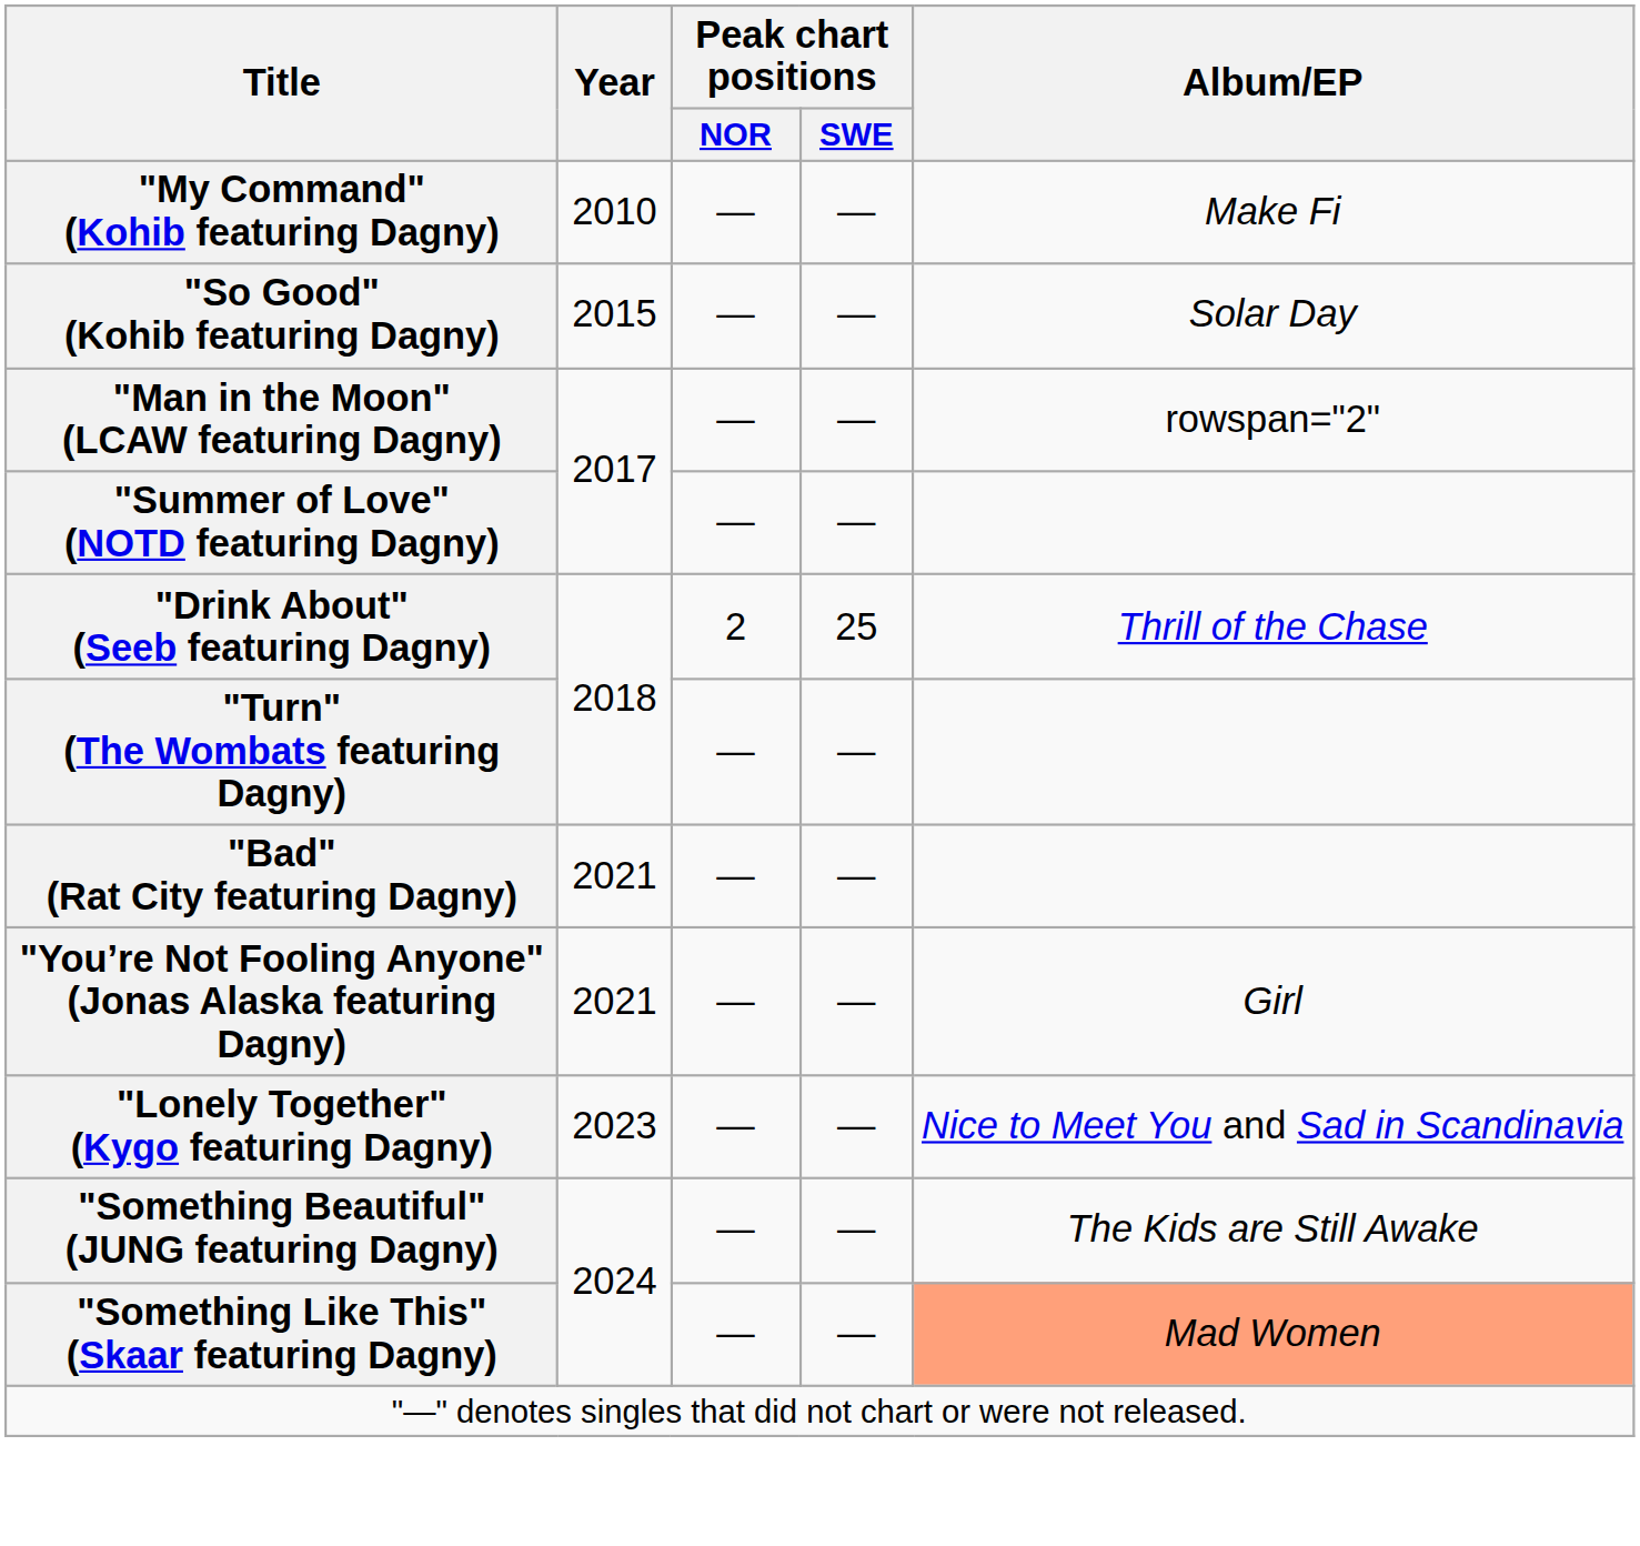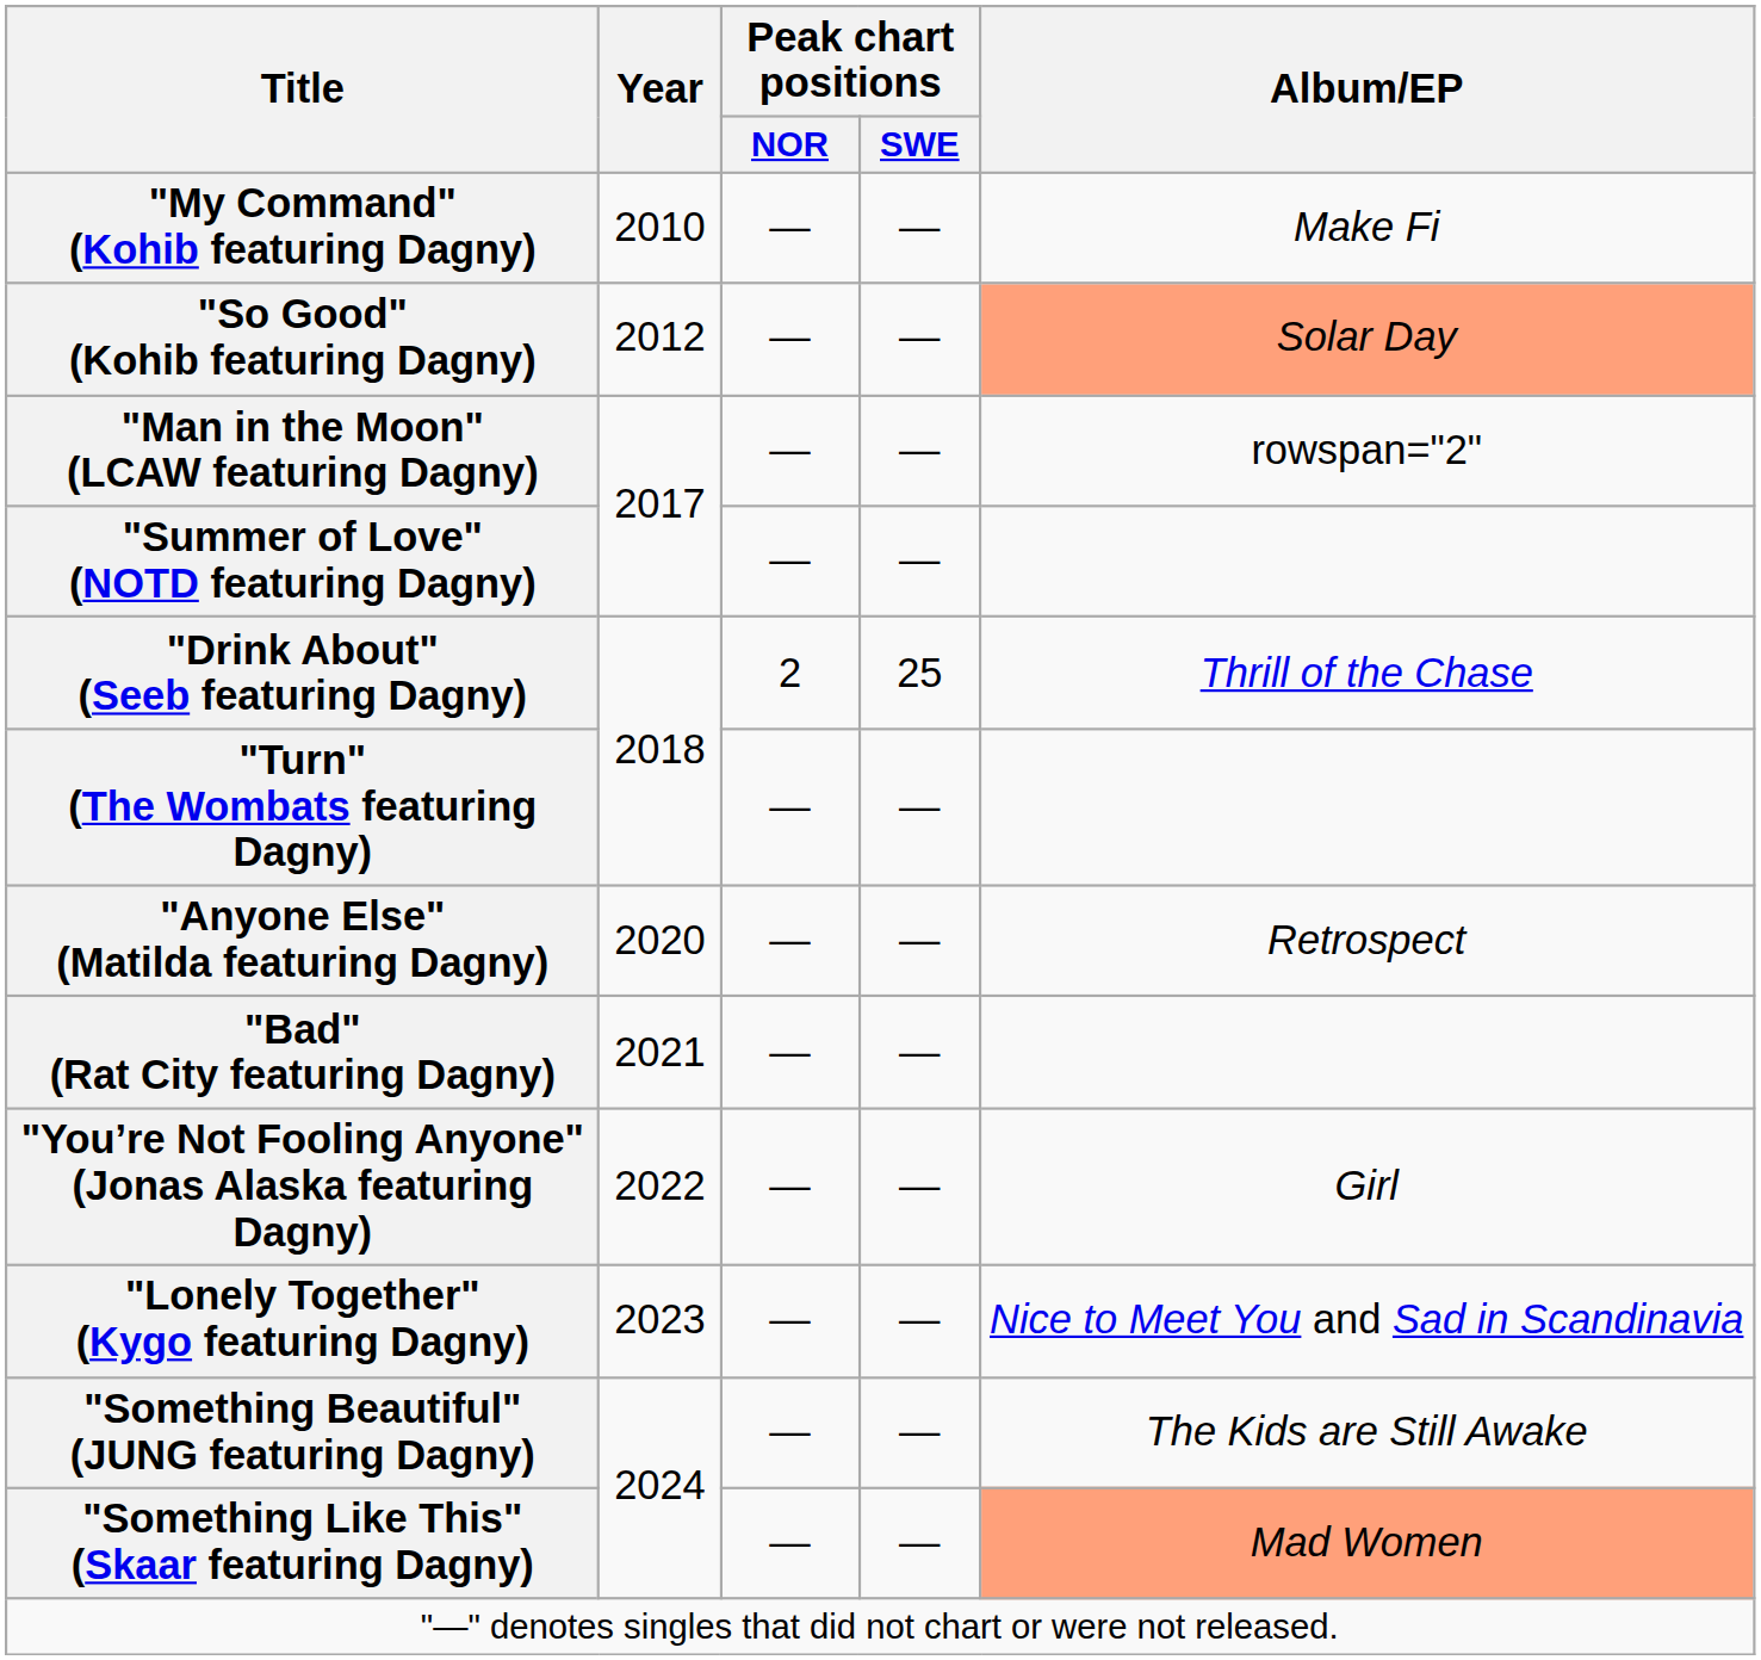"So Good" (Kohib featuring Dagny) | Year: 2015 -> 2012
"So Good" (Kohib featuring Dagny) | Album/EP: no background -> lightsalmon background
+ row: "Anyone Else" (Matilda featuring Dagny) | 2020 | — | — | Retrospect
"You’re Not Fooling Anyone" (Jonas Alaska featuring Dagny) | Year: 2021 -> 2022
